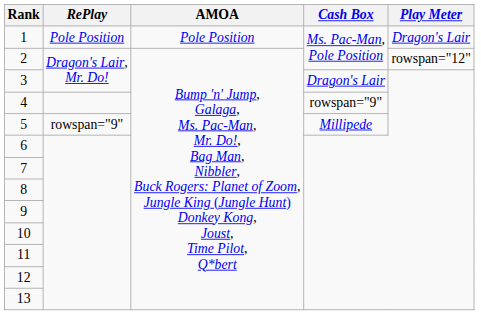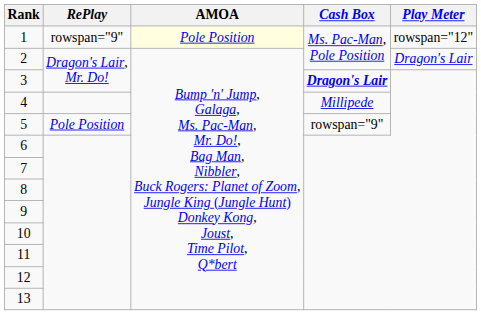1 | RePlay: Pole Position -> rowspan="9"
1 | AMOA: no background -> lightyellow background
1 | Play Meter: Dragon's Lair -> rowspan="12"
2 | Play Meter: rowspan="12" -> Dragon's Lair
3 | Cash Box: normal -> bold
4 | Cash Box: rowspan="9" -> Millipede
5 | RePlay: rowspan="9" -> Pole Position
5 | Cash Box: Millipede -> rowspan="9"
